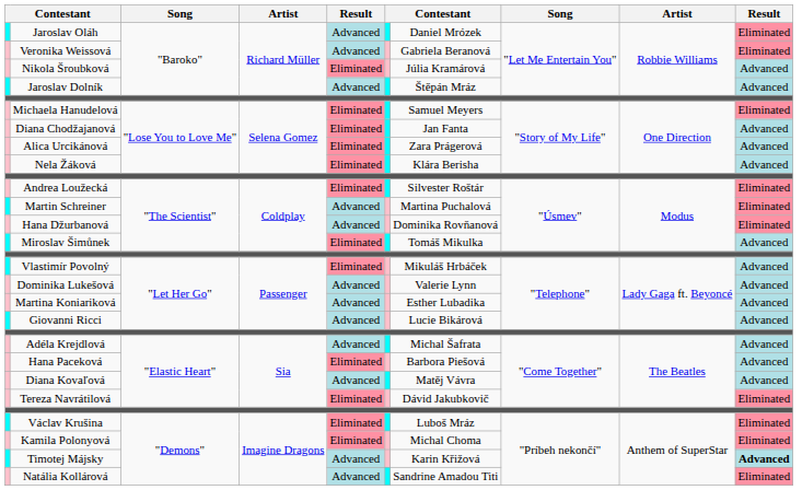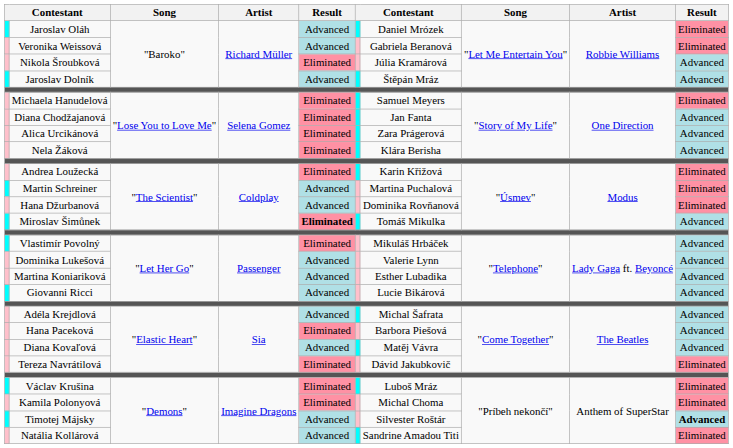Andrea Loužecká | column 7: Silvester Roštár -> Karin Křižová
Miroslav Šimůnek | column 5: normal -> bold
Timotej Májsky | column 7: Karin Křižová -> Silvester Roštár
